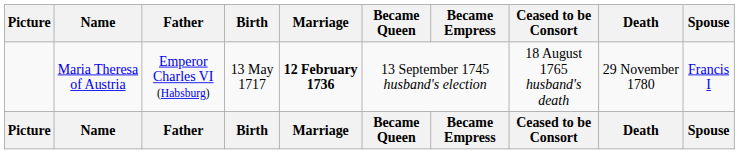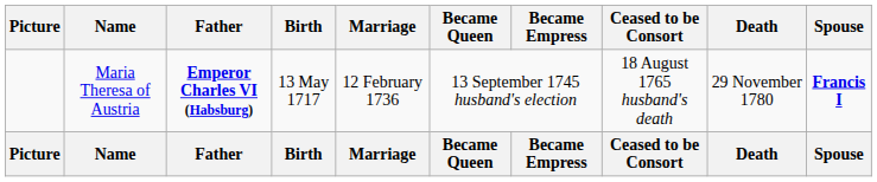Maria Theresa of Austria | Father: normal -> bold
Maria Theresa of Austria | Marriage: bold -> normal
Maria Theresa of Austria | Spouse: normal -> bold
